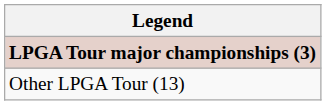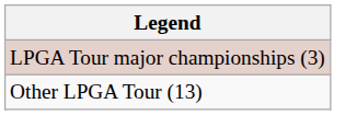row 2 | column 1: bold -> normal
